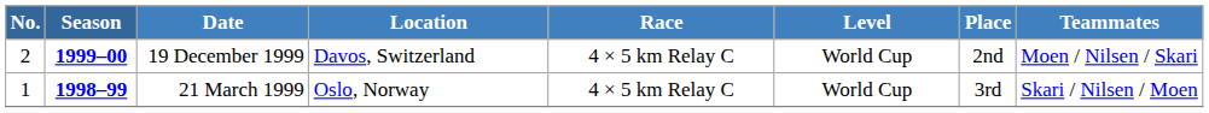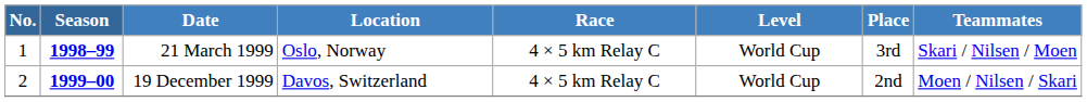rows swapped: 21 March 1999 <-> 19 December 1999
